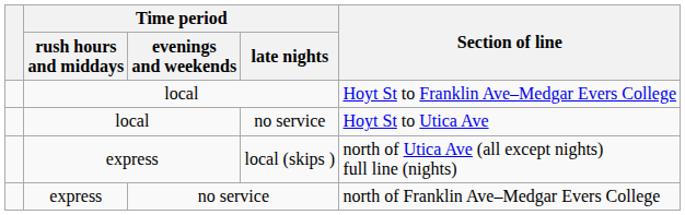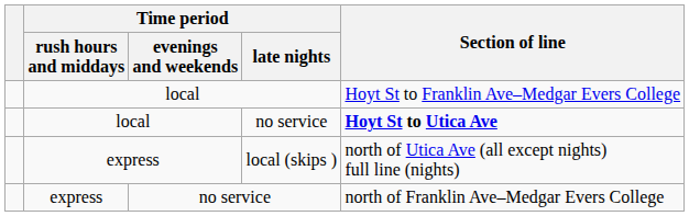local / no service | Section of line: normal -> bold
